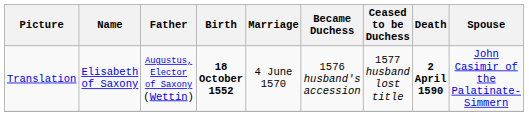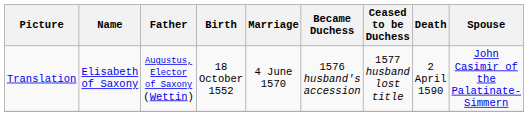Translation | Birth: bold -> normal
Translation | Death: bold -> normal
